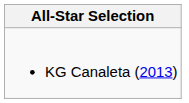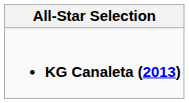row 2 | column 1: normal -> bold
